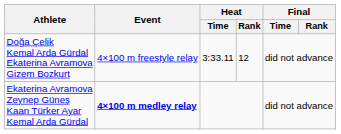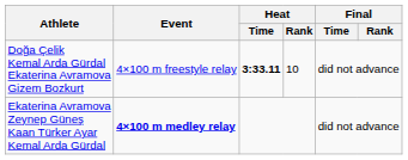row 3 | Heat / Time: normal -> bold
row 3 | Heat / Rank: 12 -> 10
